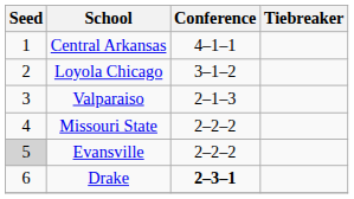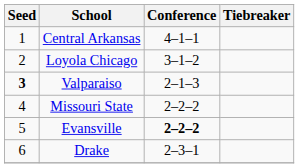Valparaiso | Seed: normal -> bold
Evansville | Seed: lightgrey background -> no background
Evansville | Conference: normal -> bold
Drake | Conference: bold -> normal
